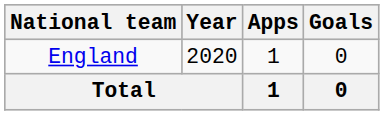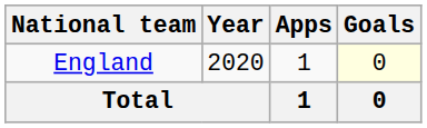England | Goals: no background -> lightyellow background
